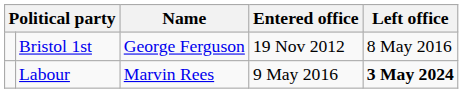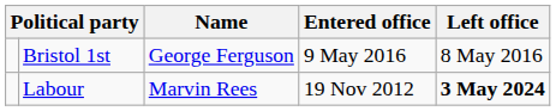Bristol 1st | Entered office: 19 Nov 2012 -> 9 May 2016
Labour | Entered office: 9 May 2016 -> 19 Nov 2012
